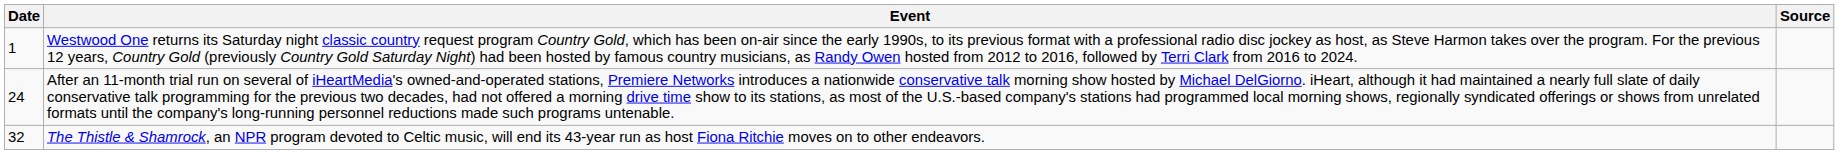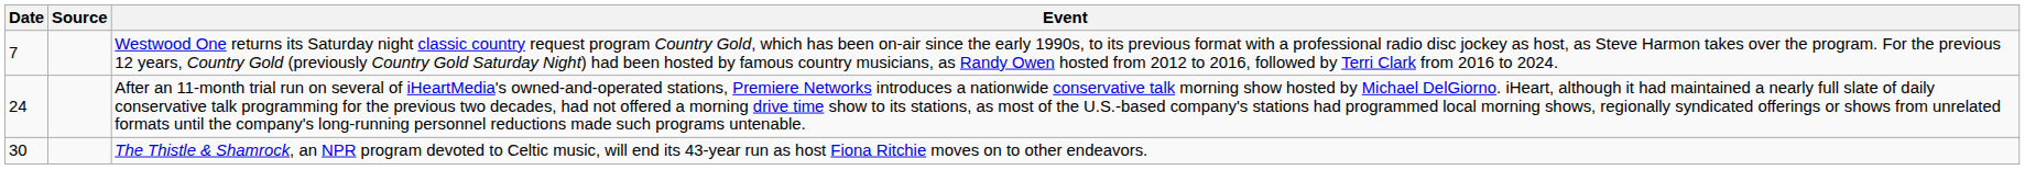columns swapped: Event <-> Source
row 2 | Date: 1 -> 7
row 4 | Date: 32 -> 30
